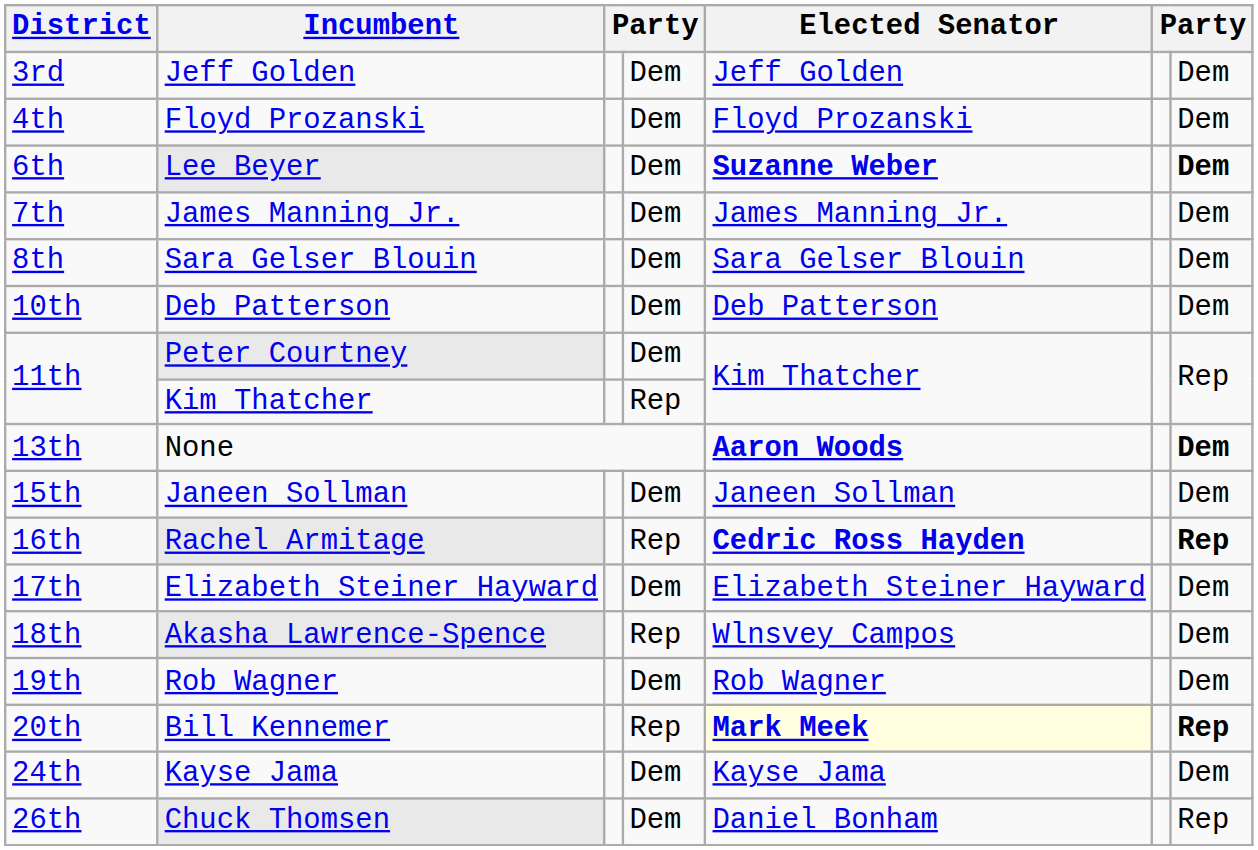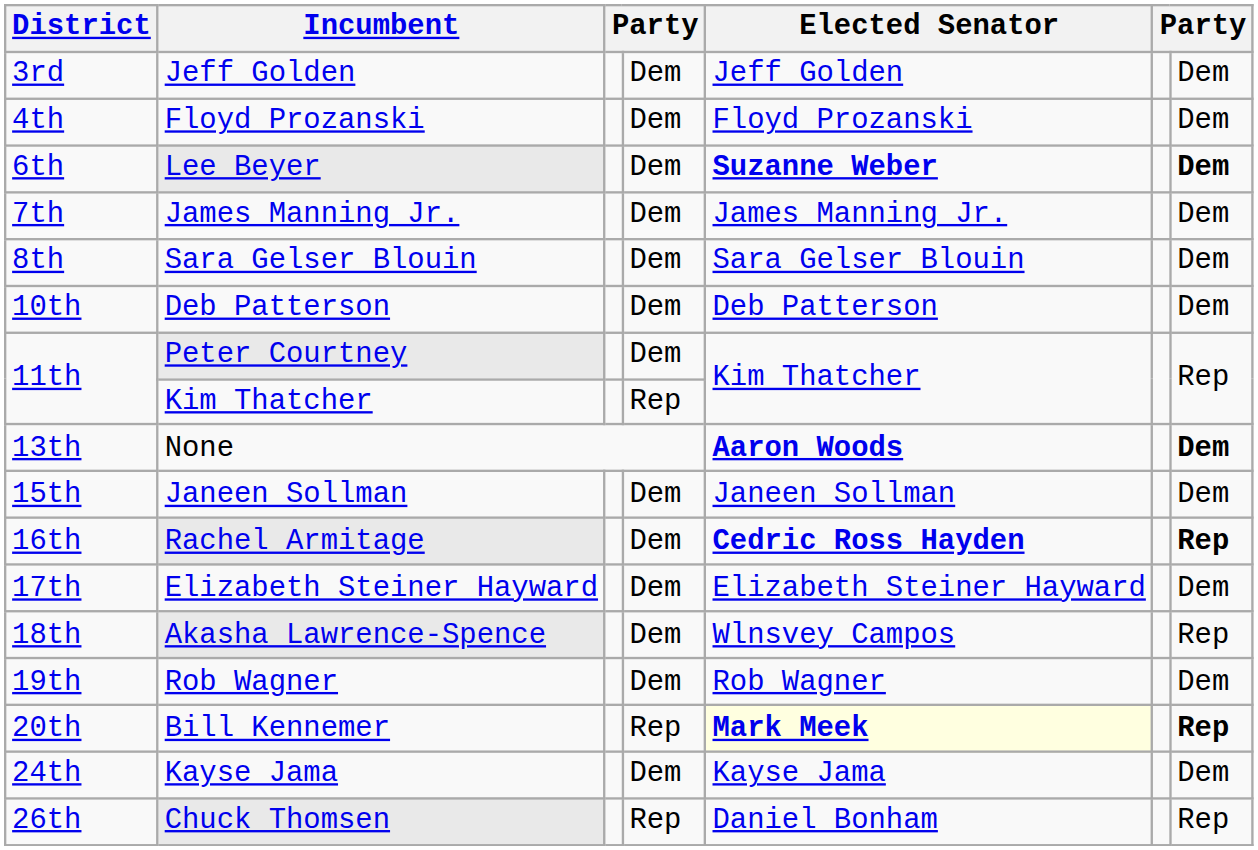Rachel Armitage | column 4: Rep -> Dem
Akasha Lawrence-Spence | column 4: Rep -> Dem
Akasha Lawrence-Spence | column 7: Dem -> Rep
Chuck Thomsen | column 4: Dem -> Rep
